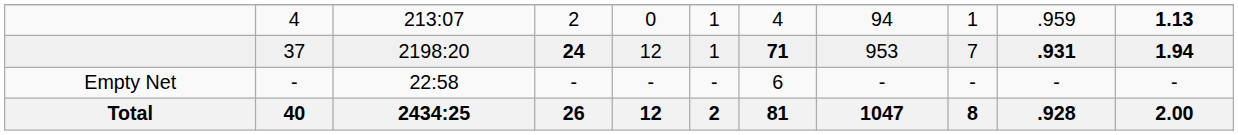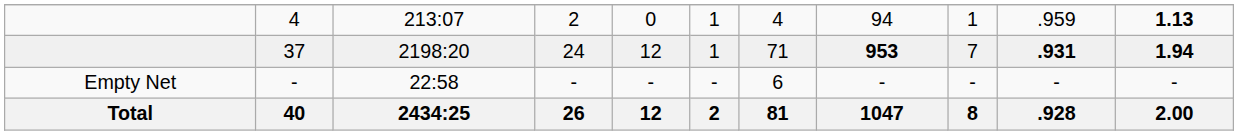37 | column 4: bold -> normal
37 | column 7: bold -> normal
37 | column 8: normal -> bold
